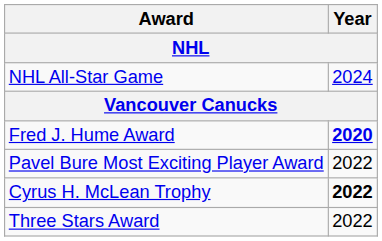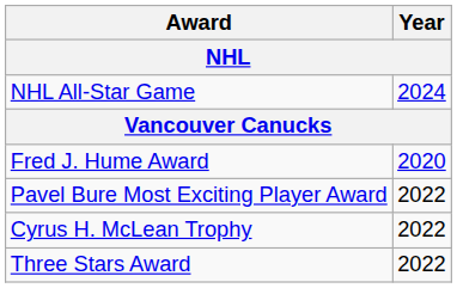Fred J. Hume Award | Year: bold -> normal
Cyrus H. McLean Trophy | Year: bold -> normal
